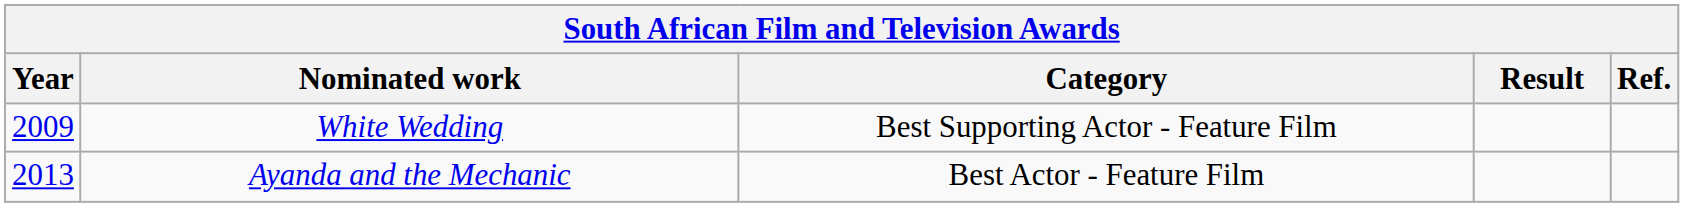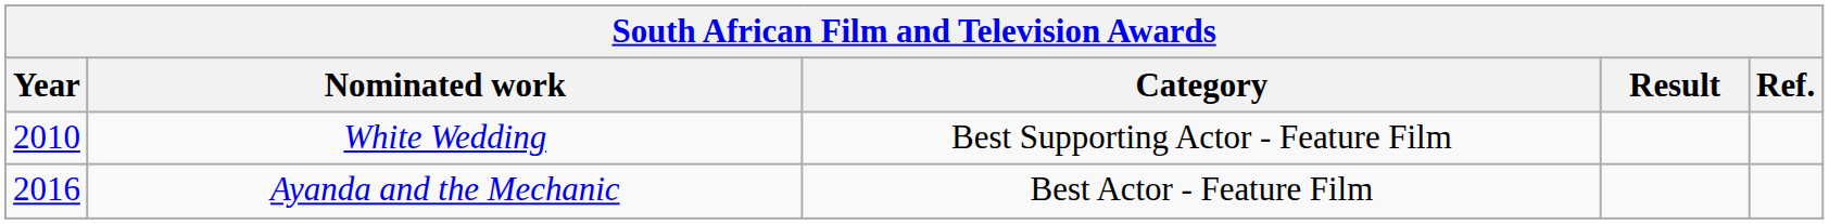White Wedding | Year: 2009 -> 2010
Ayanda and the Mechanic | Year: 2013 -> 2016
